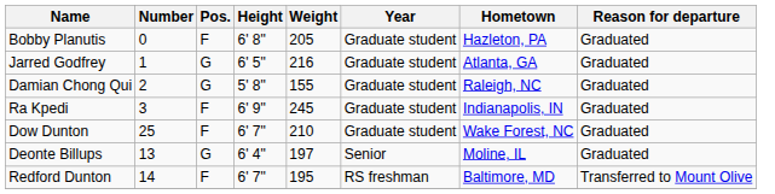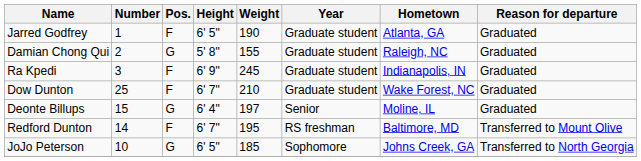- row: Bobby Planutis | 0 | F | 6' 8" | 205 | Graduate student | Hazleton, PA | Graduated
Jarred Godfrey | Pos.: G -> F
Jarred Godfrey | Weight: 216 -> 190
Deonte Billups | Number: 13 -> 15
+ row: JoJo Peterson | 10 | G | 6' 5" | 185 | Sophomore | Johns Creek, GA | Transferred to North Georgia
